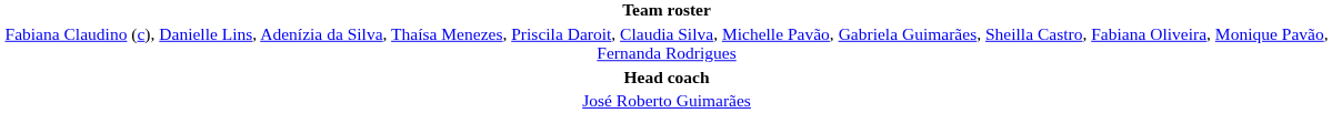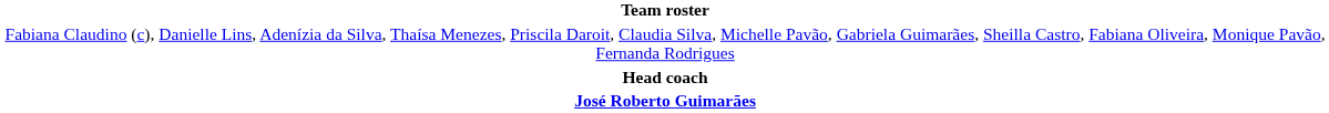row 4 | column 1: normal -> bold
